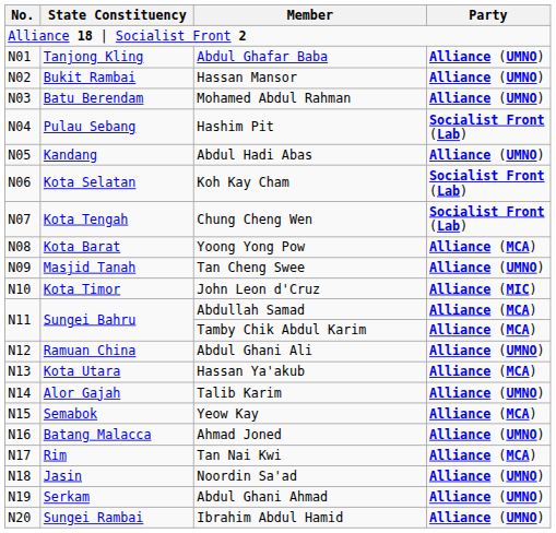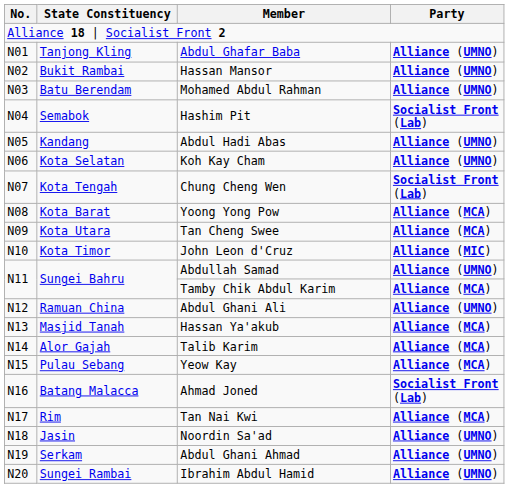Hashim Pit | State Constituency: Pulau Sebang -> Semabok
Koh Kay Cham | Party: Socialist Front (Lab) -> Alliance (UMNO)
Tan Cheng Swee | State Constituency: Masjid Tanah -> Kota Utara
Tan Cheng Swee | Party: Alliance (UMNO) -> Alliance (MCA)
Abdullah Samad | Party: Alliance (MCA) -> Alliance (UMNO)
Hassan Ya'akub | State Constituency: Kota Utara -> Masjid Tanah
Talib Karim | Party: Alliance (UMNO) -> Alliance (MCA)
Yeow Kay | State Constituency: Semabok -> Pulau Sebang
Ahmad Joned | Party: Alliance (UMNO) -> Socialist Front (Lab)
